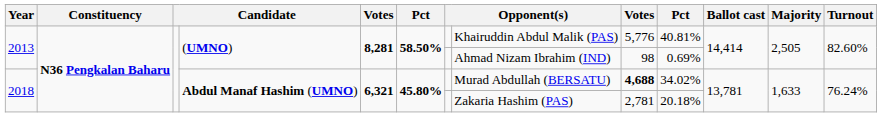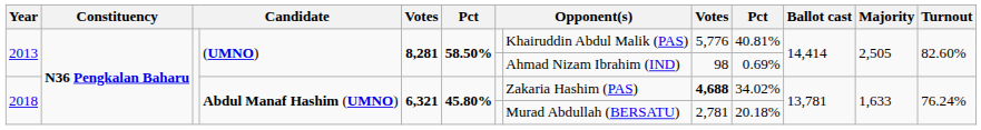row 4 | column 8: Murad Abdullah (BERSATU) -> Zakaria Hashim (PAS)
row 5 | column 8: Zakaria Hashim (PAS) -> Murad Abdullah (BERSATU)
